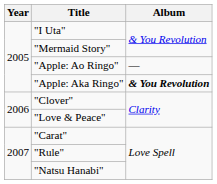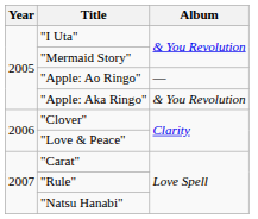"Apple: Aka Ringo" | Album: bold -> normal
